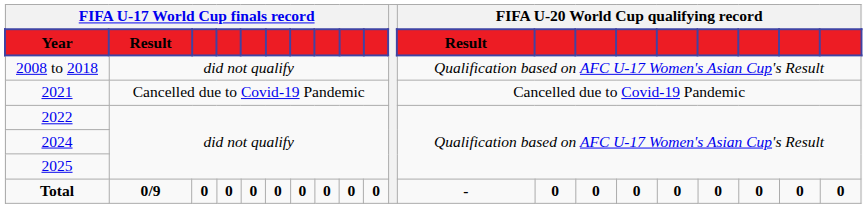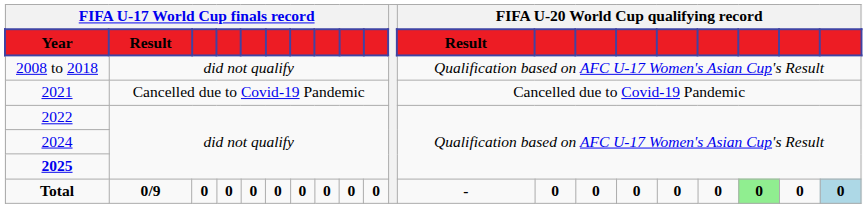2025 | FIFA U-17 World Cup finals record / Year: normal -> bold
Total | column 18: no background -> lightgreen background
Total | column 20: no background -> lightblue background
